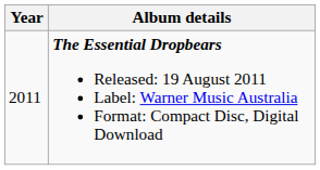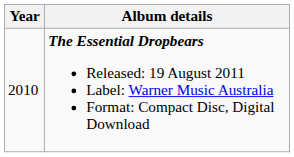row 2 | Year: 2011 -> 2010
